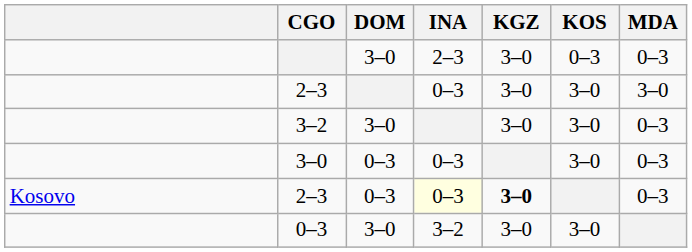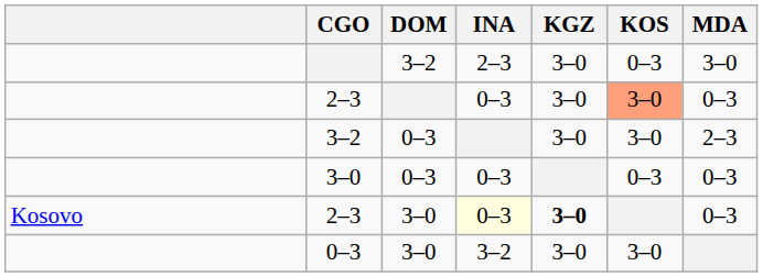row 2 | DOM: 3–0 -> 3–2
row 2 | MDA: 0–3 -> 3–0
row 3 | KOS: no background -> lightsalmon background
row 3 | MDA: 3–0 -> 0–3
row 4 | DOM: 3–0 -> 0–3
row 4 | MDA: 0–3 -> 2–3
row 5 | KOS: 3–0 -> 0–3
row 6 | DOM: 0–3 -> 3–0
